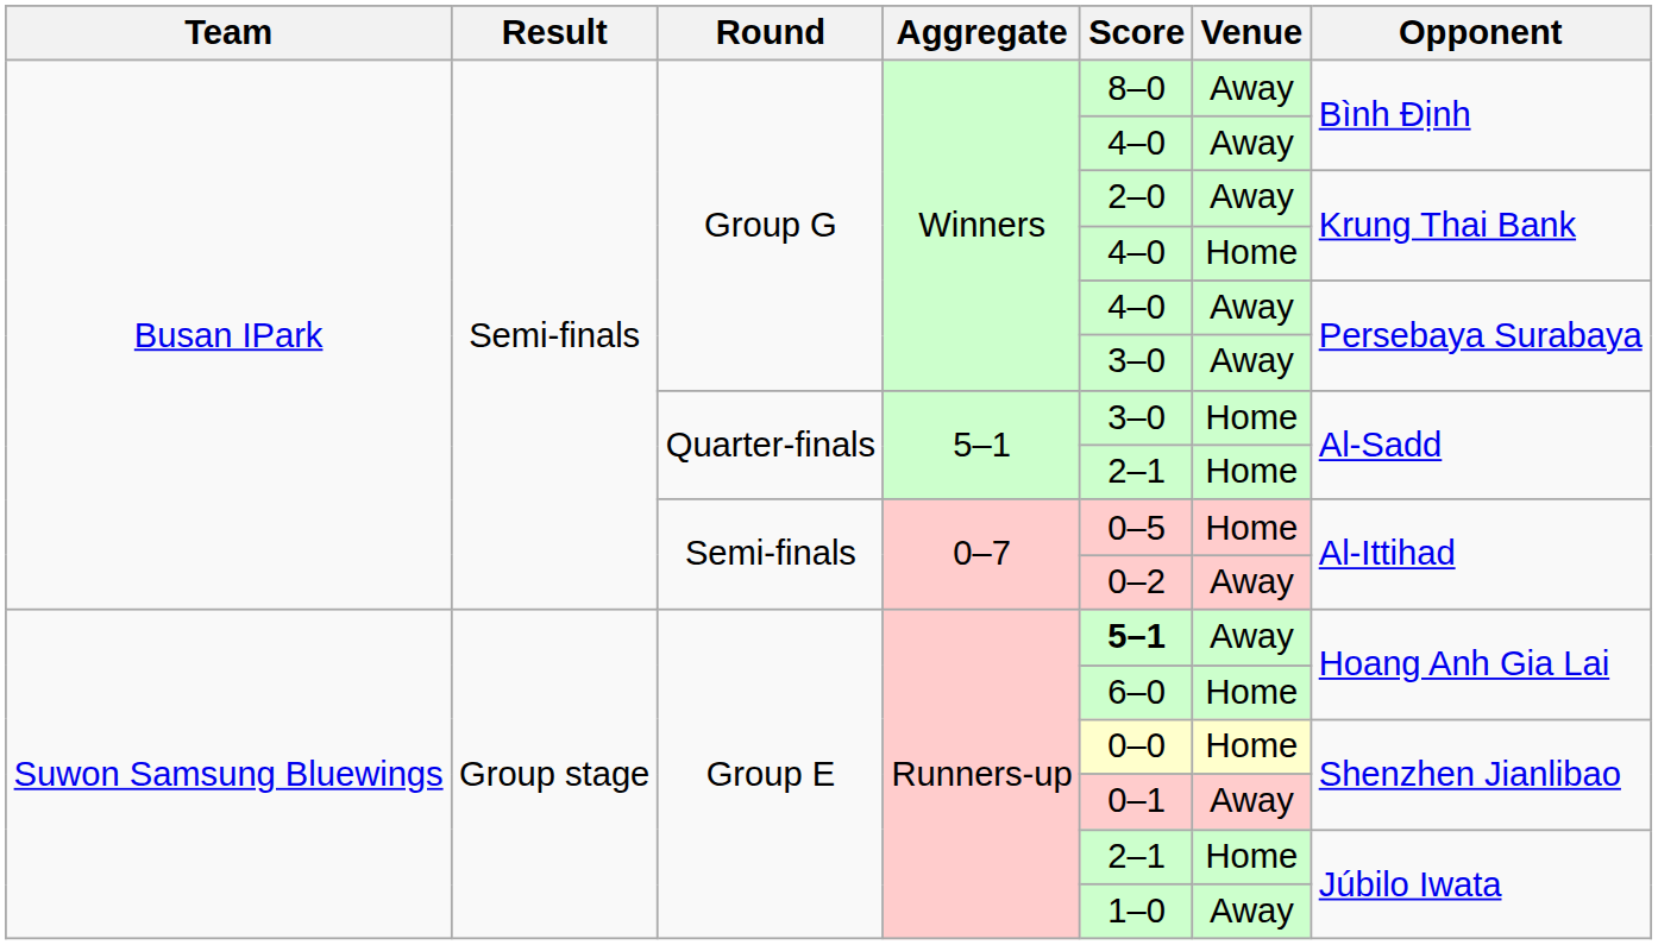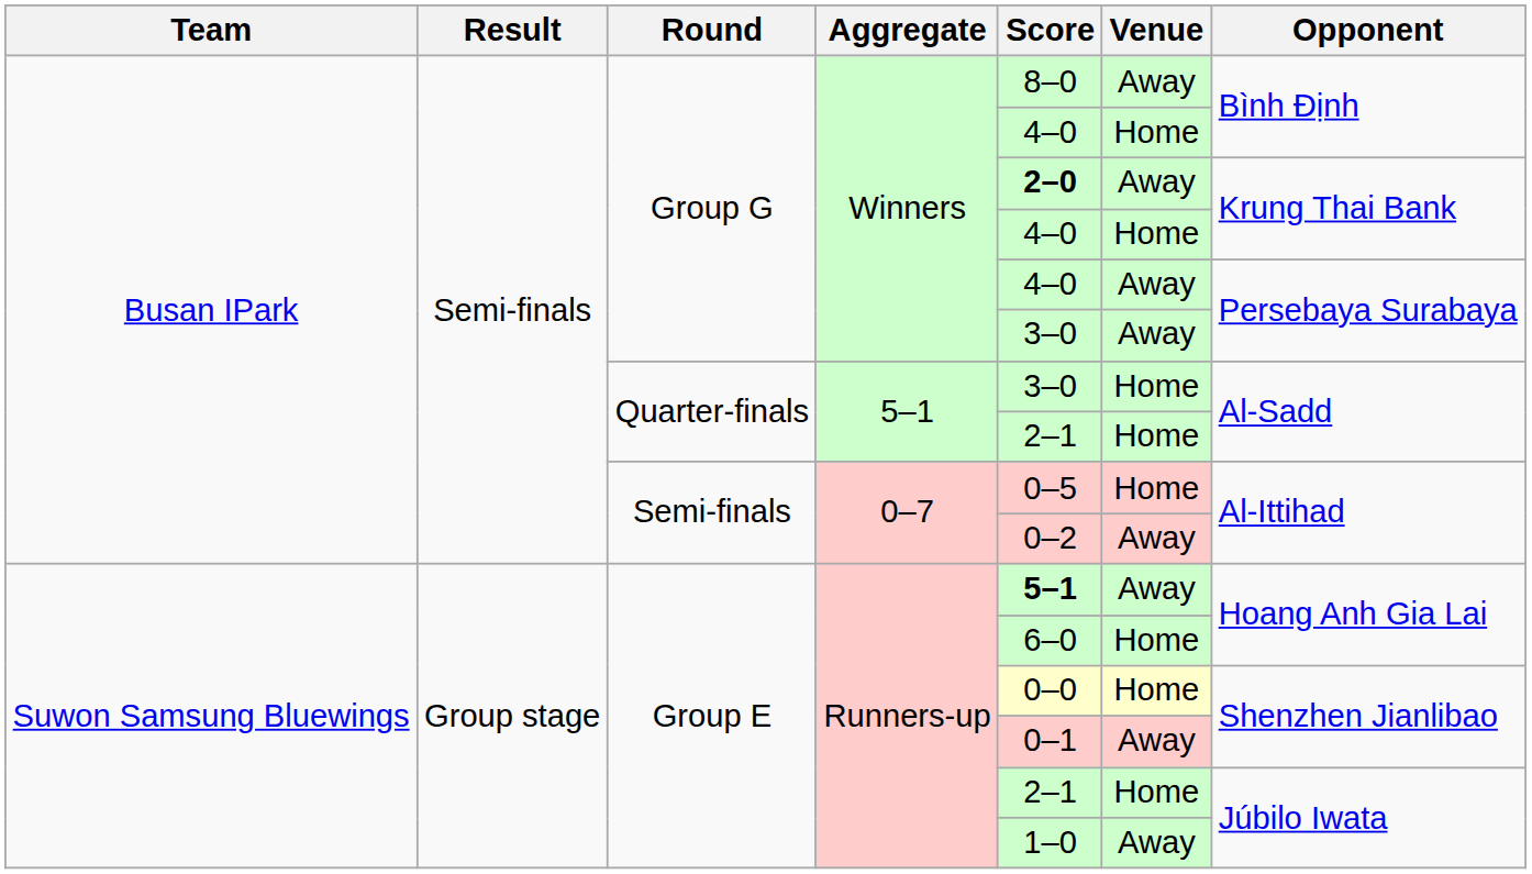row 3 | Venue: Away -> Home
row 4 | Score: normal -> bold
